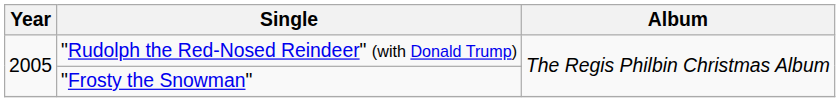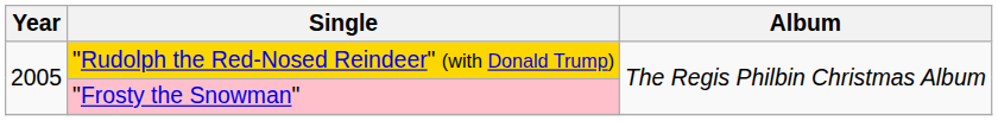"Rudolph the Red-Nosed Reindeer" (with Donald Trump) | Single: no background -> gold background
"Frosty the Snowman" | Single: no background -> pink background
